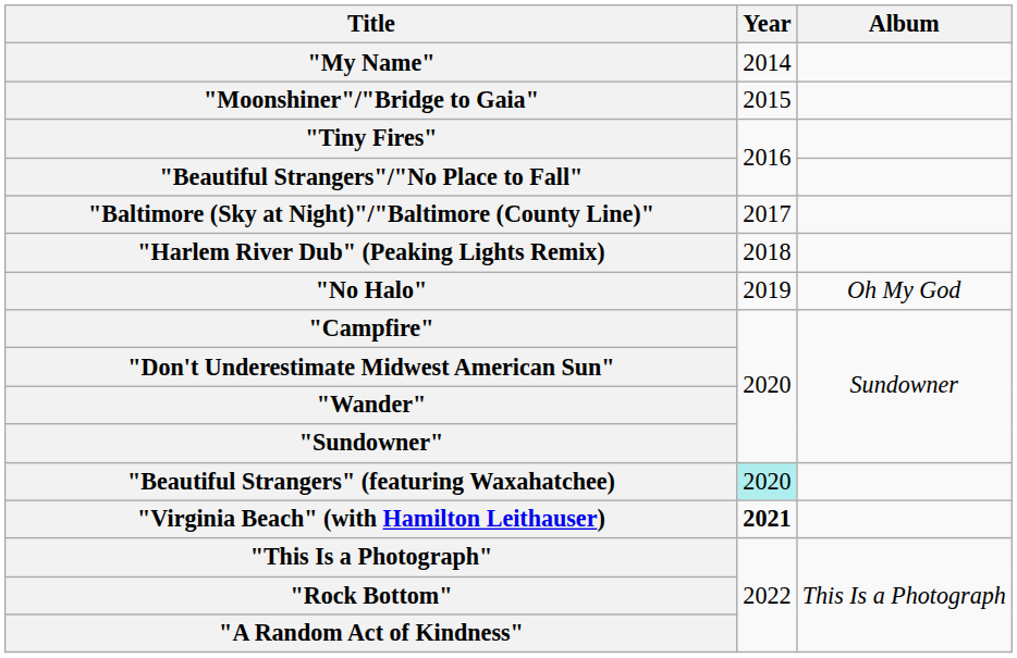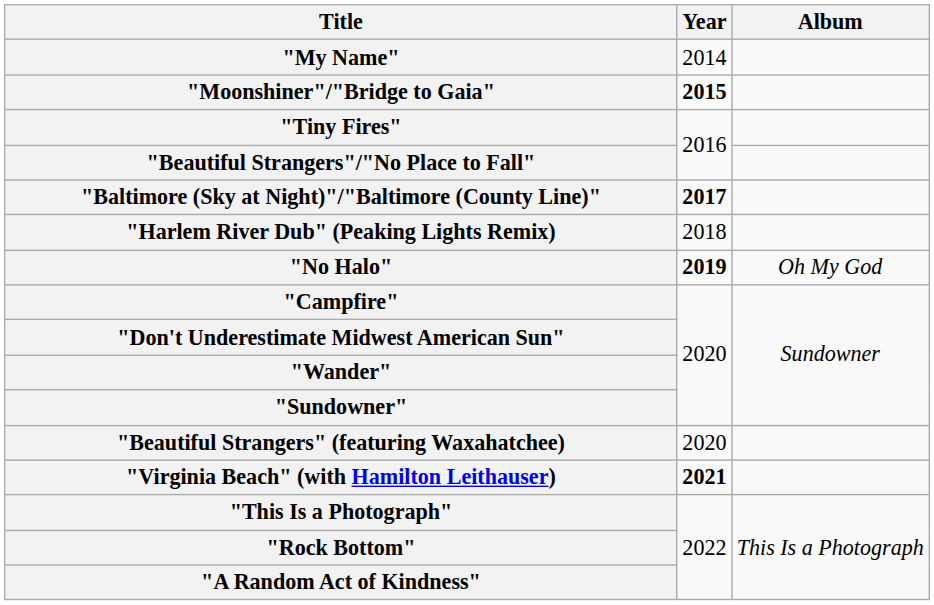"Moonshiner"/"Bridge to Gaia" | Year: normal -> bold
"Baltimore (Sky at Night)"/"Baltimore (County Line)" | Year: normal -> bold
"No Halo" | Year: normal -> bold
"Beautiful Strangers" (featuring Waxahatchee) | Year: paleturquoise background -> no background
